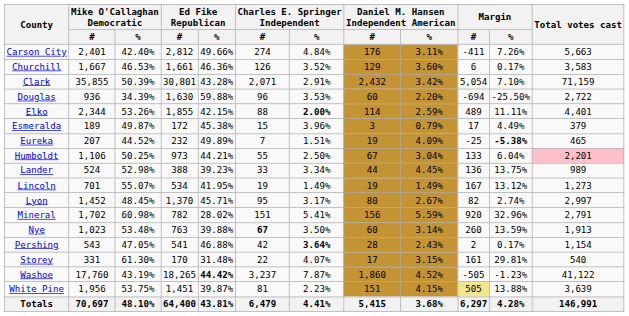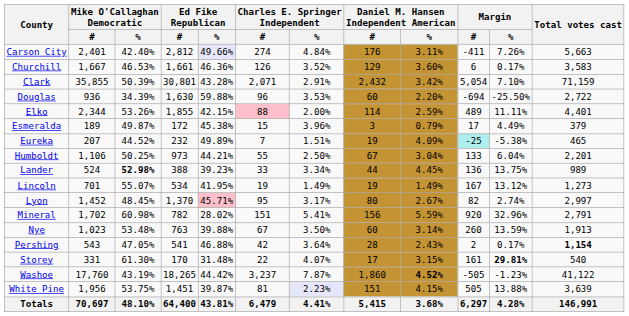Carson City | Ed Fike Republican / %: no background -> lavender background
Elko | Charles E. Springer Independent / #: no background -> pink background
Elko | Charles E. Springer Independent / %: bold -> normal
Eureka | Margin / #: no background -> paleturquoise background
Eureka | Margin / %: bold -> normal
Humboldt | Total votes cast: pink background -> no background
Lander | Mike O'Callaghan Democratic / %: normal -> bold
Lyon | Ed Fike Republican / %: no background -> pink background
Nye | Charles E. Springer Independent / #: bold -> normal
Pershing | Charles E. Springer Independent / %: bold -> normal
Pershing | Total votes cast: normal -> bold
Storey | Margin / %: normal -> bold
Washoe | Ed Fike Republican / %: bold -> normal
Washoe | Daniel M. Hansen Independent American / %: normal -> bold
White Pine | Charles E. Springer Independent / %: no background -> lavender background
White Pine | Margin / #: khaki background -> no background
